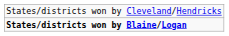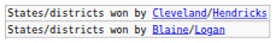row 2 | column 1: bold -> normal
